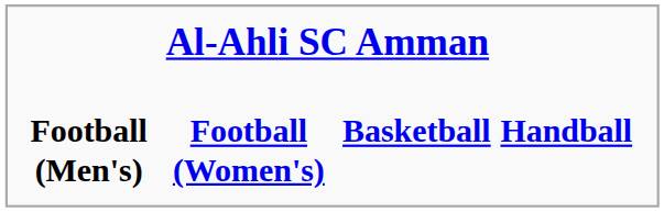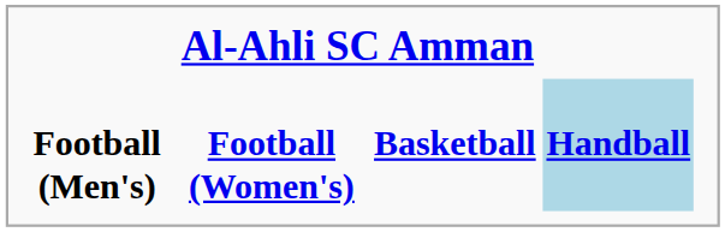Football (Men's) | column 4: no background -> lightblue background
